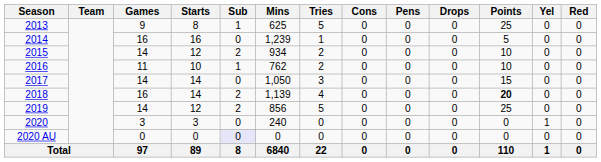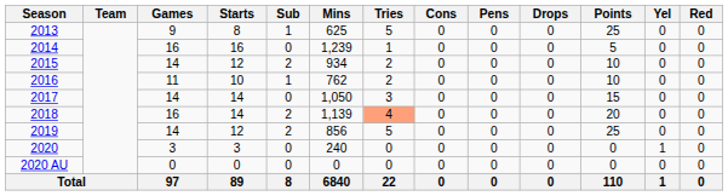2018 | Tries: no background -> lightsalmon background
2018 | Points: bold -> normal
2020 AU | Sub: lavender background -> no background
